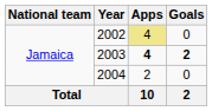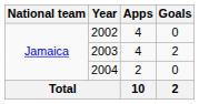2002 | Apps: khaki background -> no background
2003 | Apps: bold -> normal
2003 | Goals: bold -> normal
